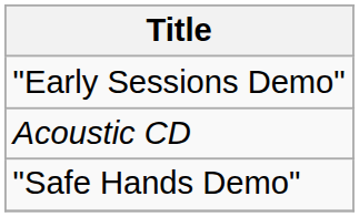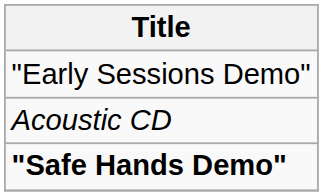row 4 | column 1: normal -> bold
